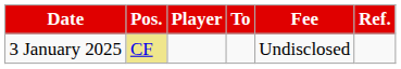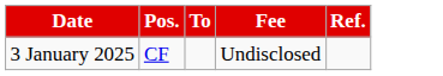- column: Player
3 January 2025 | Pos.: khaki background -> no background
